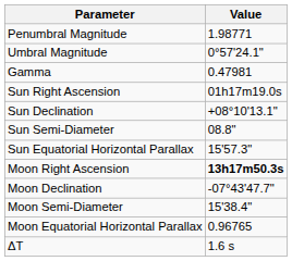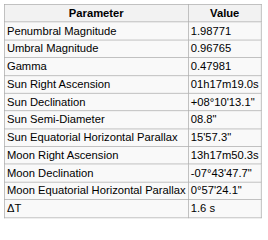Umbral Magnitude | Value: 0°57'24.1" -> 0.96765
Moon Right Ascension | Value: bold -> normal
- row: Moon Semi-Diameter | 15'38.4"
Moon Equatorial Horizontal Parallax | Value: 0.96765 -> 0°57'24.1"
